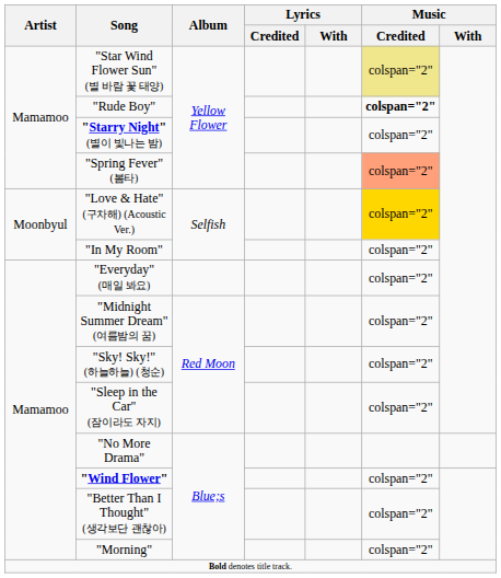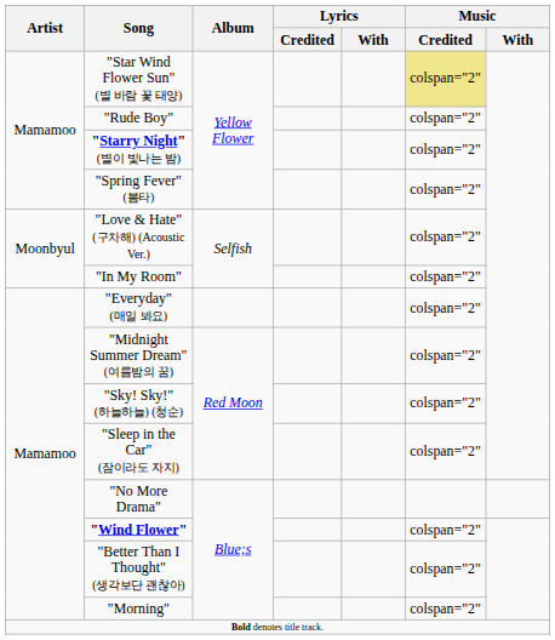"Rude Boy" | Music / Credited: bold -> normal
"Spring Fever" (봄타) | Music / Credited: lightsalmon background -> no background
"Love & Hate" (구차해) (Acoustic Ver.) | Music / Credited: gold background -> no background
